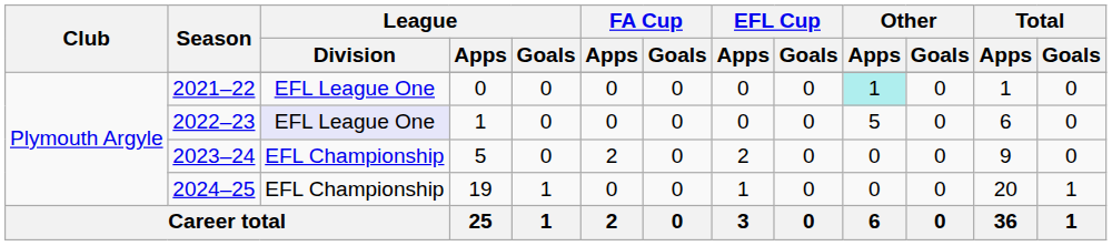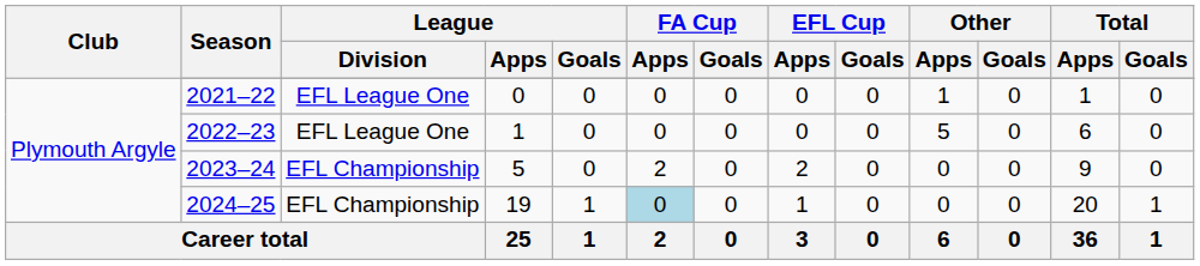2021–22 | Other / Apps: paleturquoise background -> no background
2022–23 | League / Division: lavender background -> no background
2024–25 | FA Cup / Apps: no background -> lightblue background
